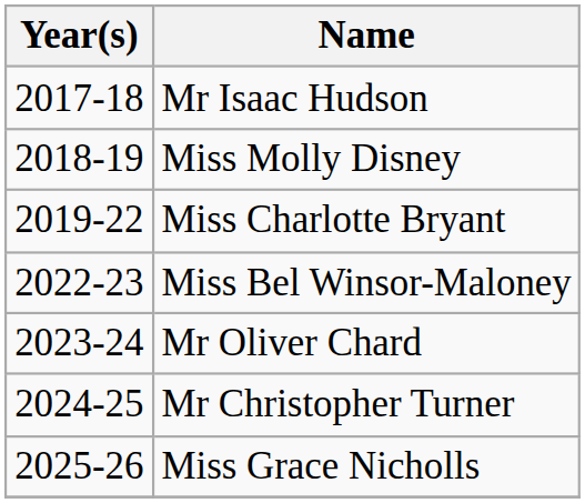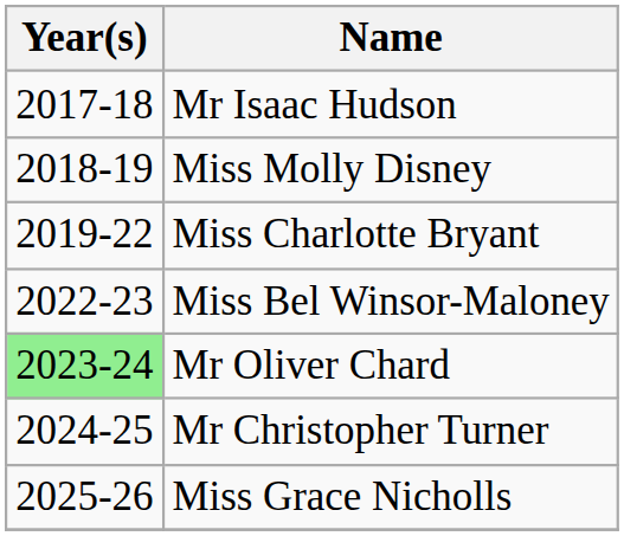Mr Oliver Chard | Year(s): no background -> lightgreen background
